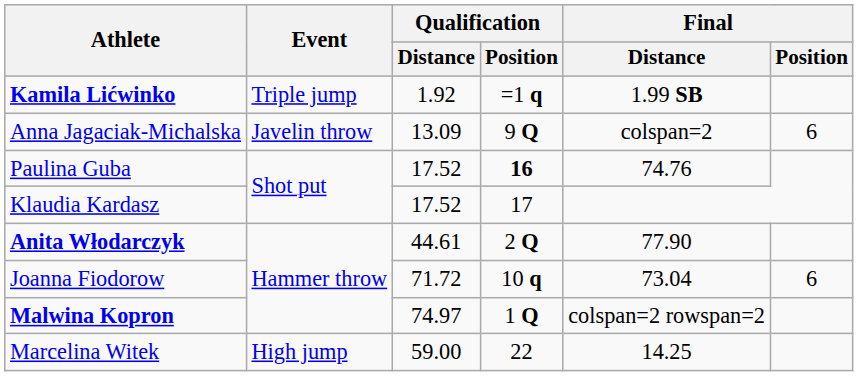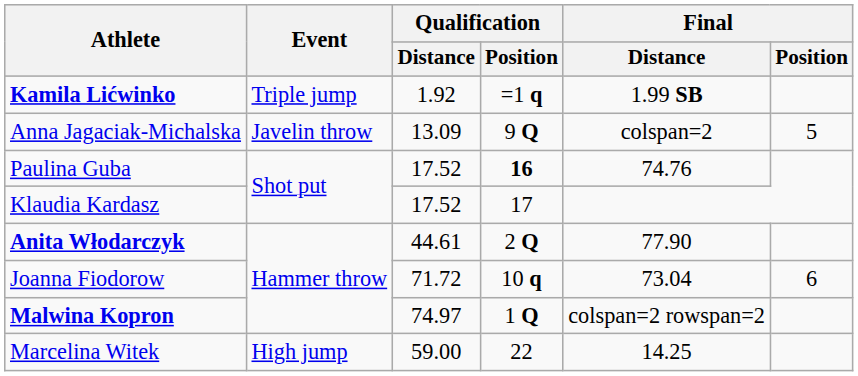Anna Jagaciak-Michalska | Final / Position: 6 -> 5
